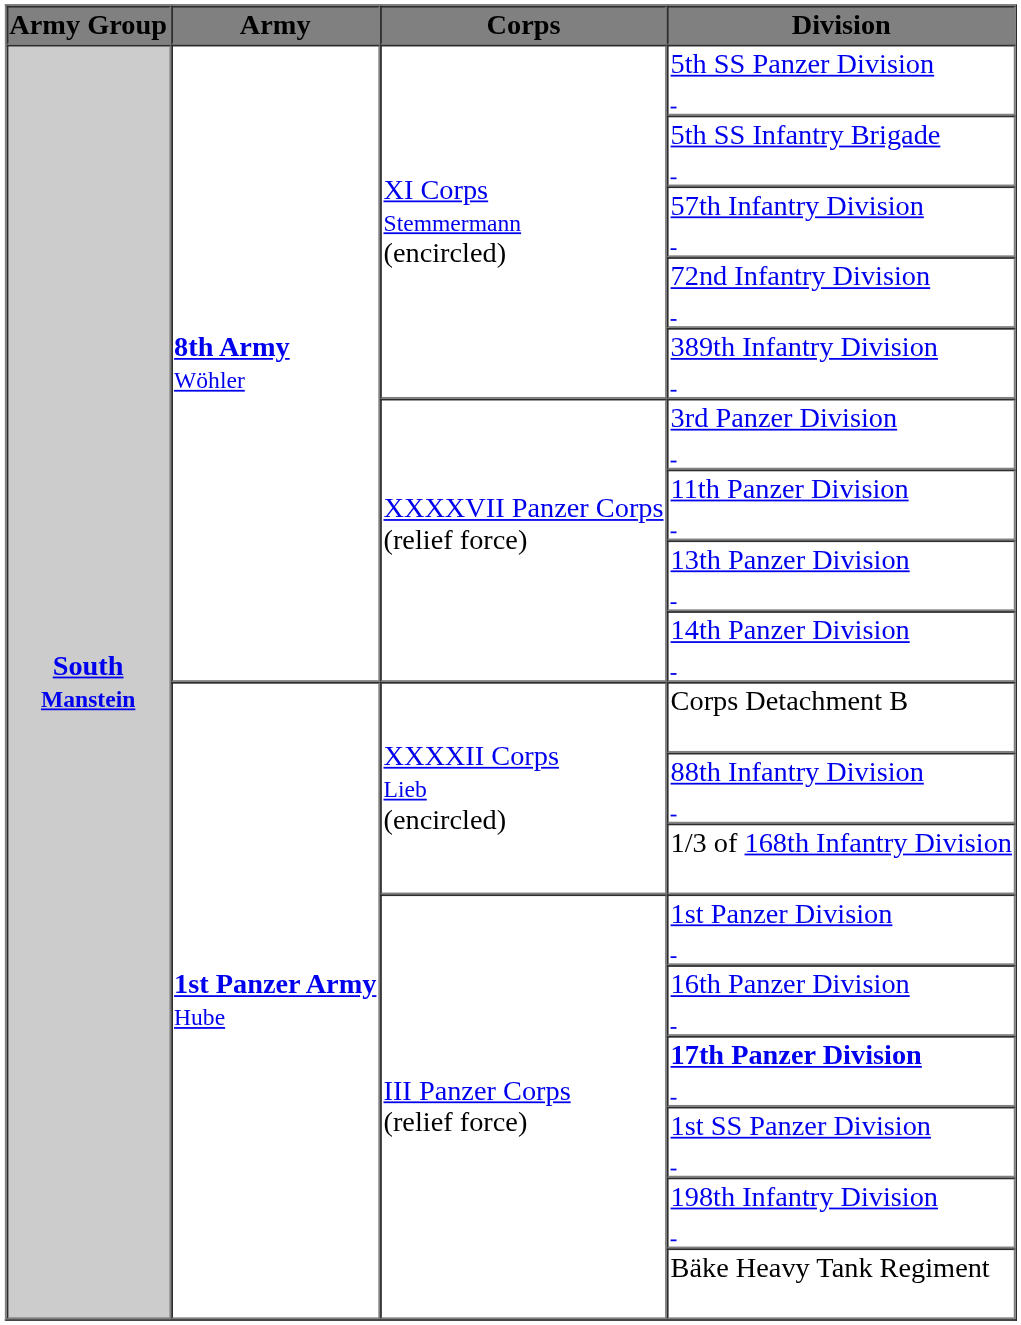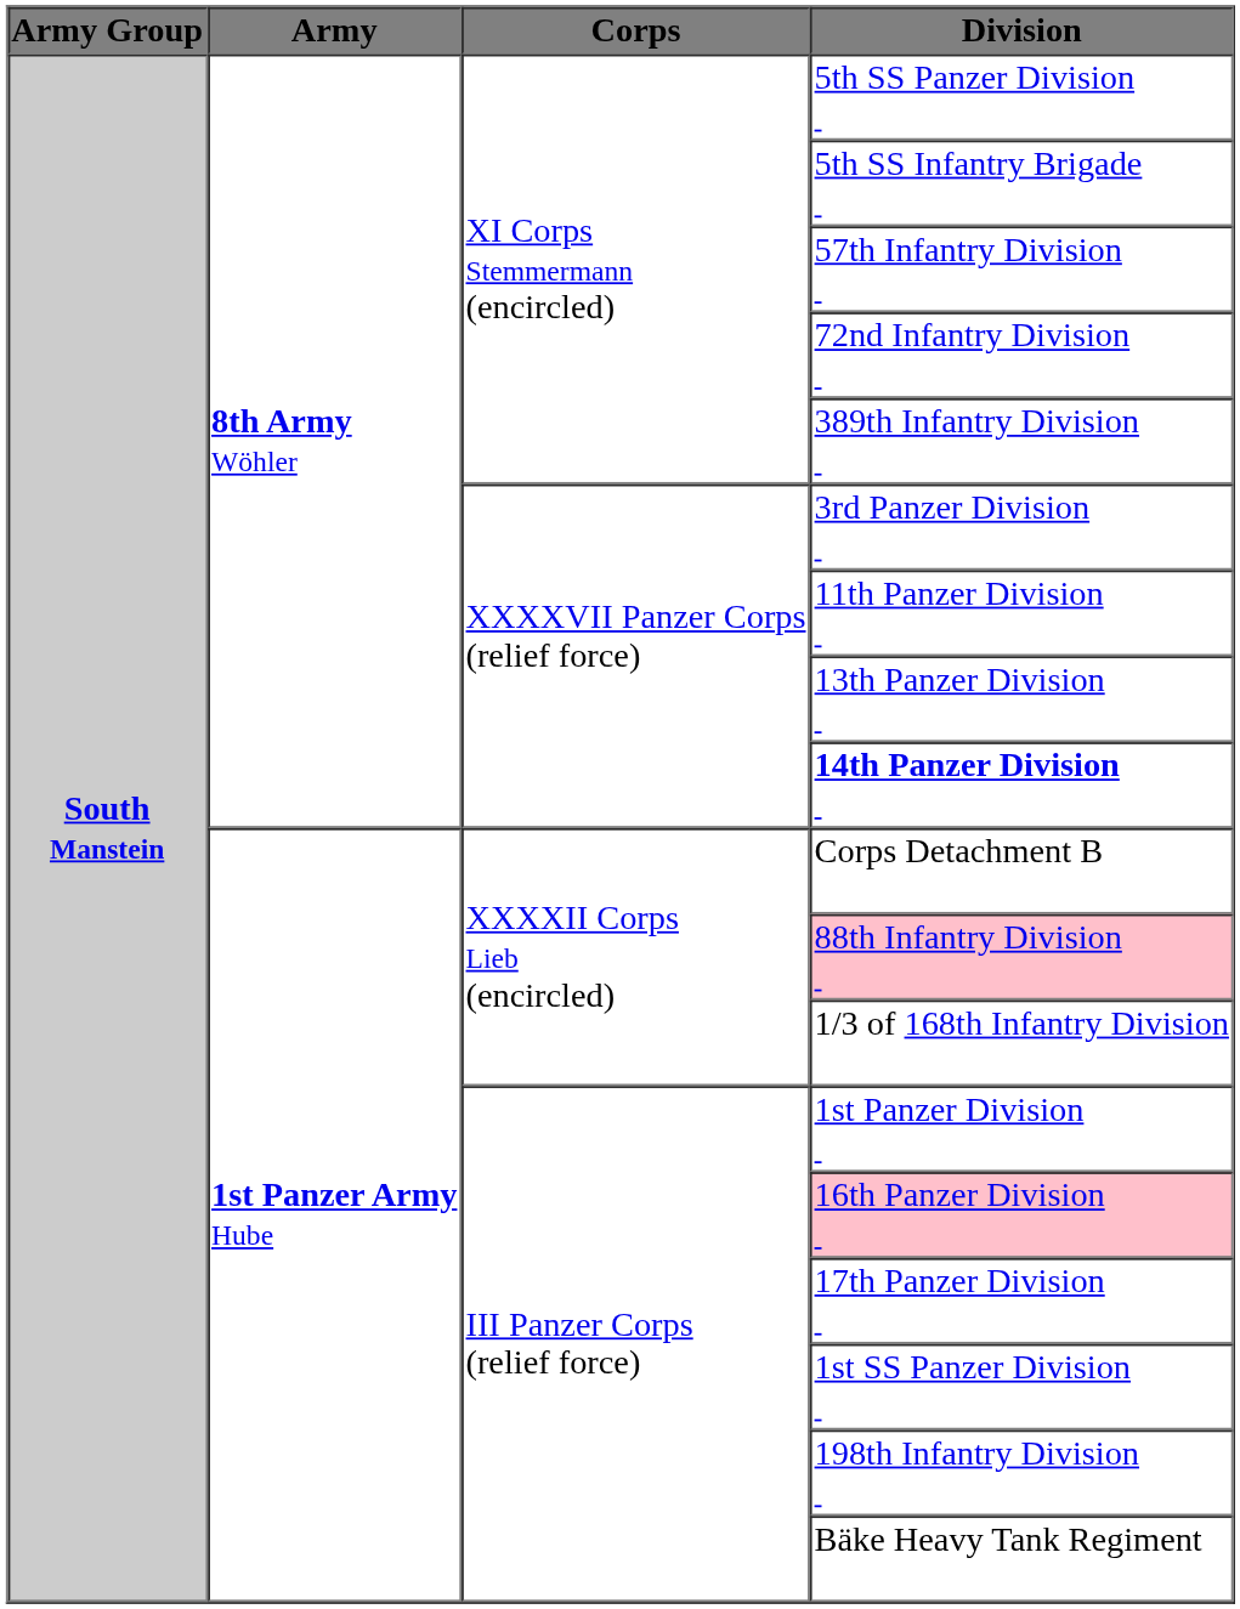14th Panzer Division | Division: normal -> bold
88th Infantry Division | Division: no background -> pink background
16th Panzer Division | Division: no background -> pink background
17th Panzer Division | Division: bold -> normal
